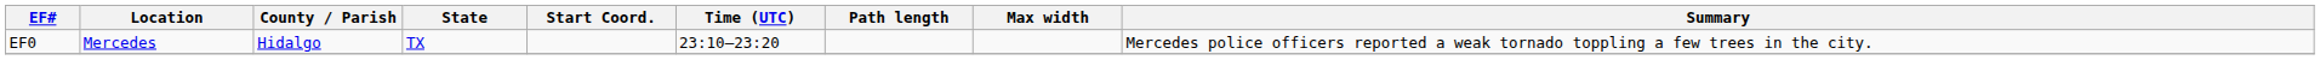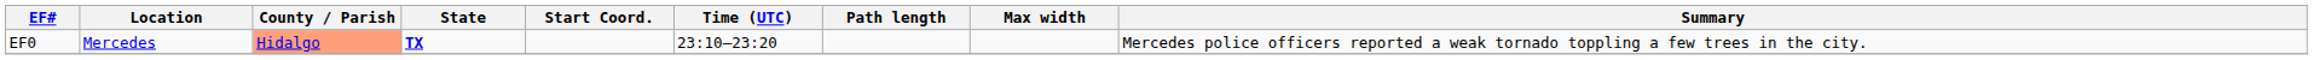EF0 | County / Parish: no background -> lightsalmon background
EF0 | State: normal -> bold
